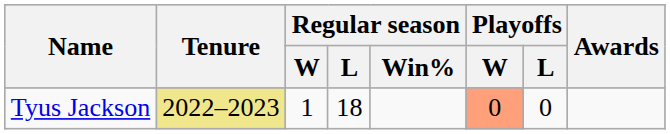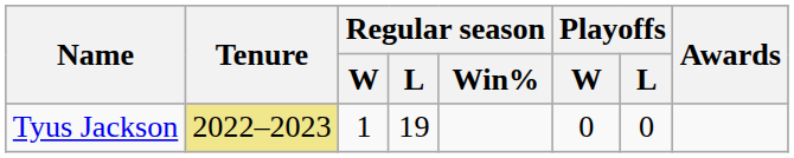Tyus Jackson | Regular season / L: 18 -> 19
Tyus Jackson | Playoffs / W: lightsalmon background -> no background
